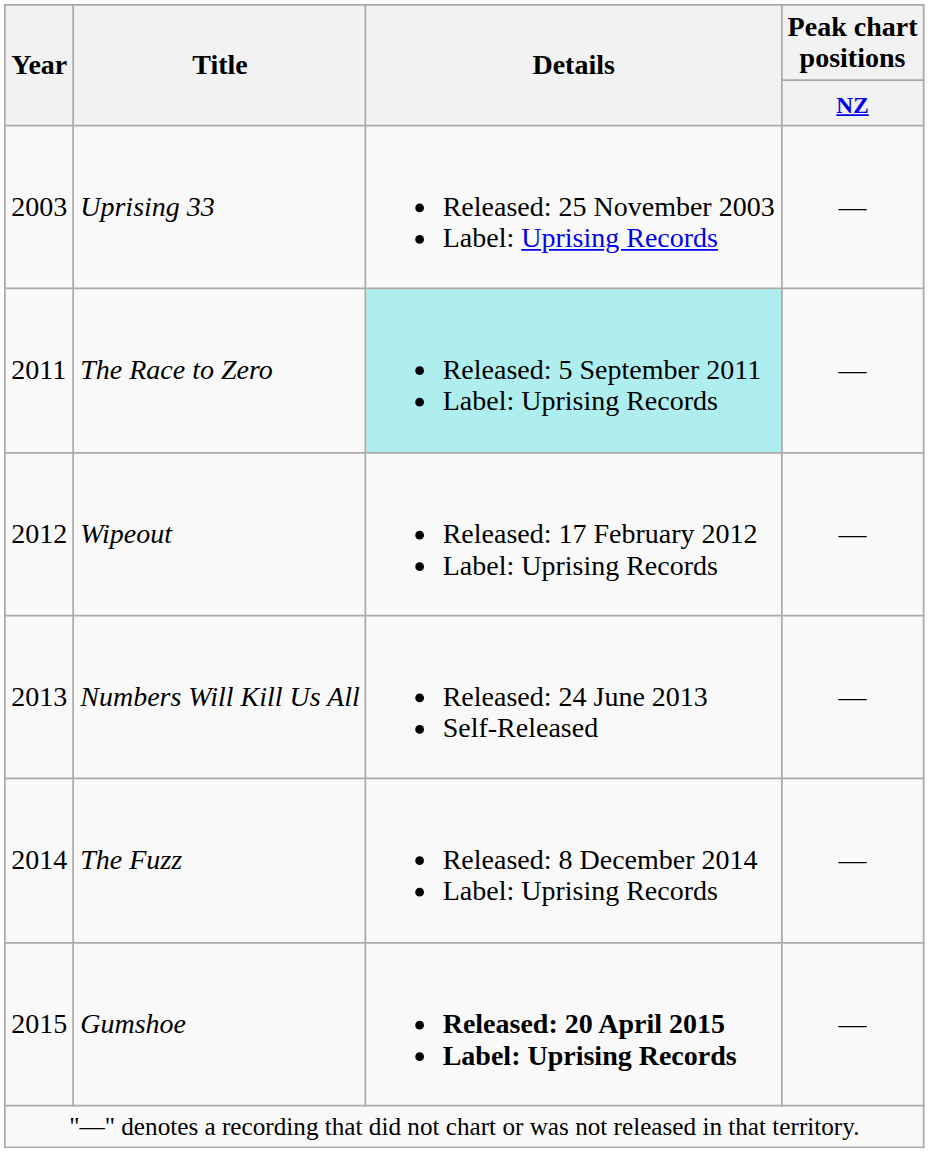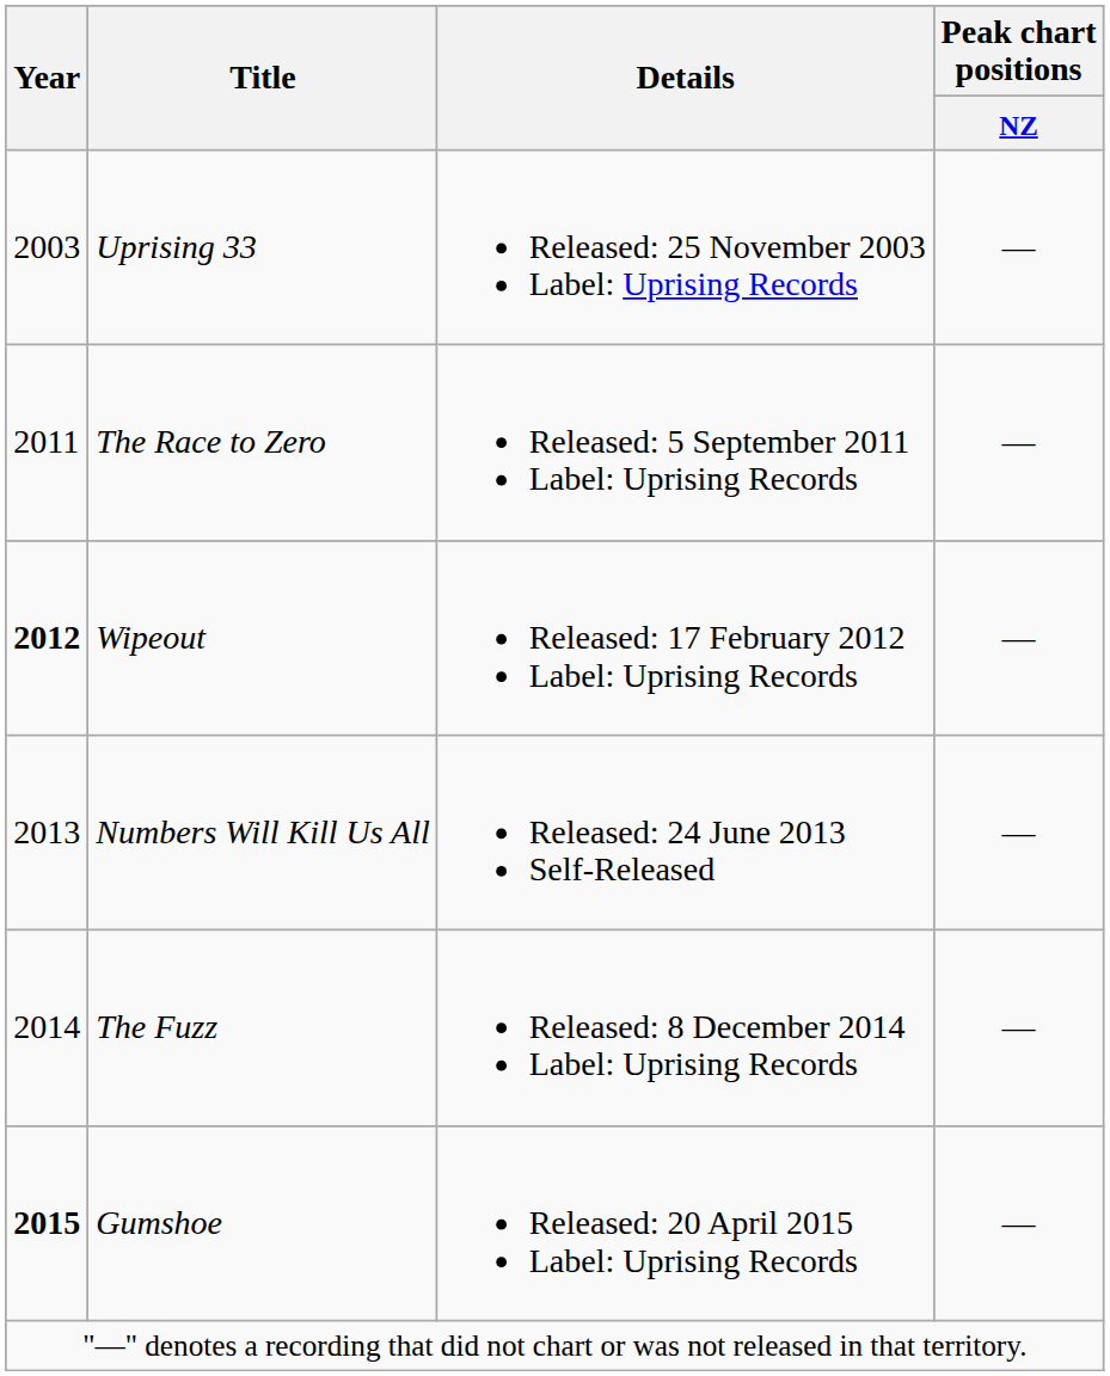The Race to Zero | Details: paleturquoise background -> no background
Wipeout | Year: normal -> bold
Gumshoe | Year: normal -> bold
Gumshoe | Details: bold -> normal
